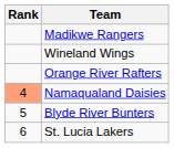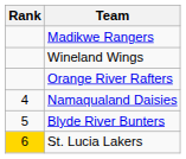Namaqualand Daisies | Rank: lightsalmon background -> no background
St. Lucia Lakers | Rank: no background -> gold background
